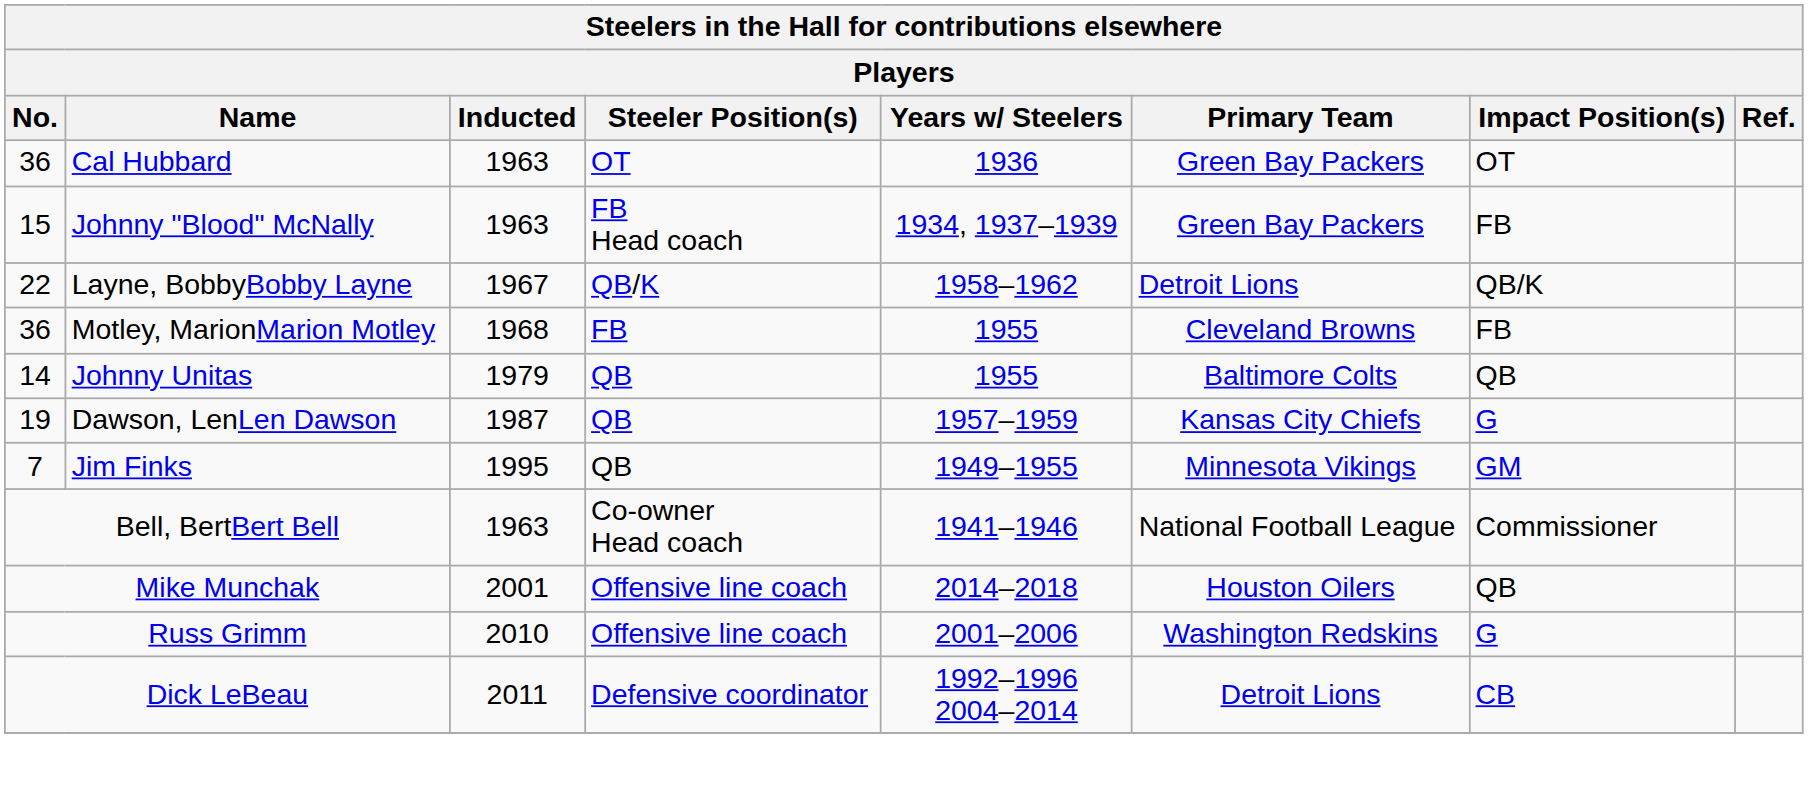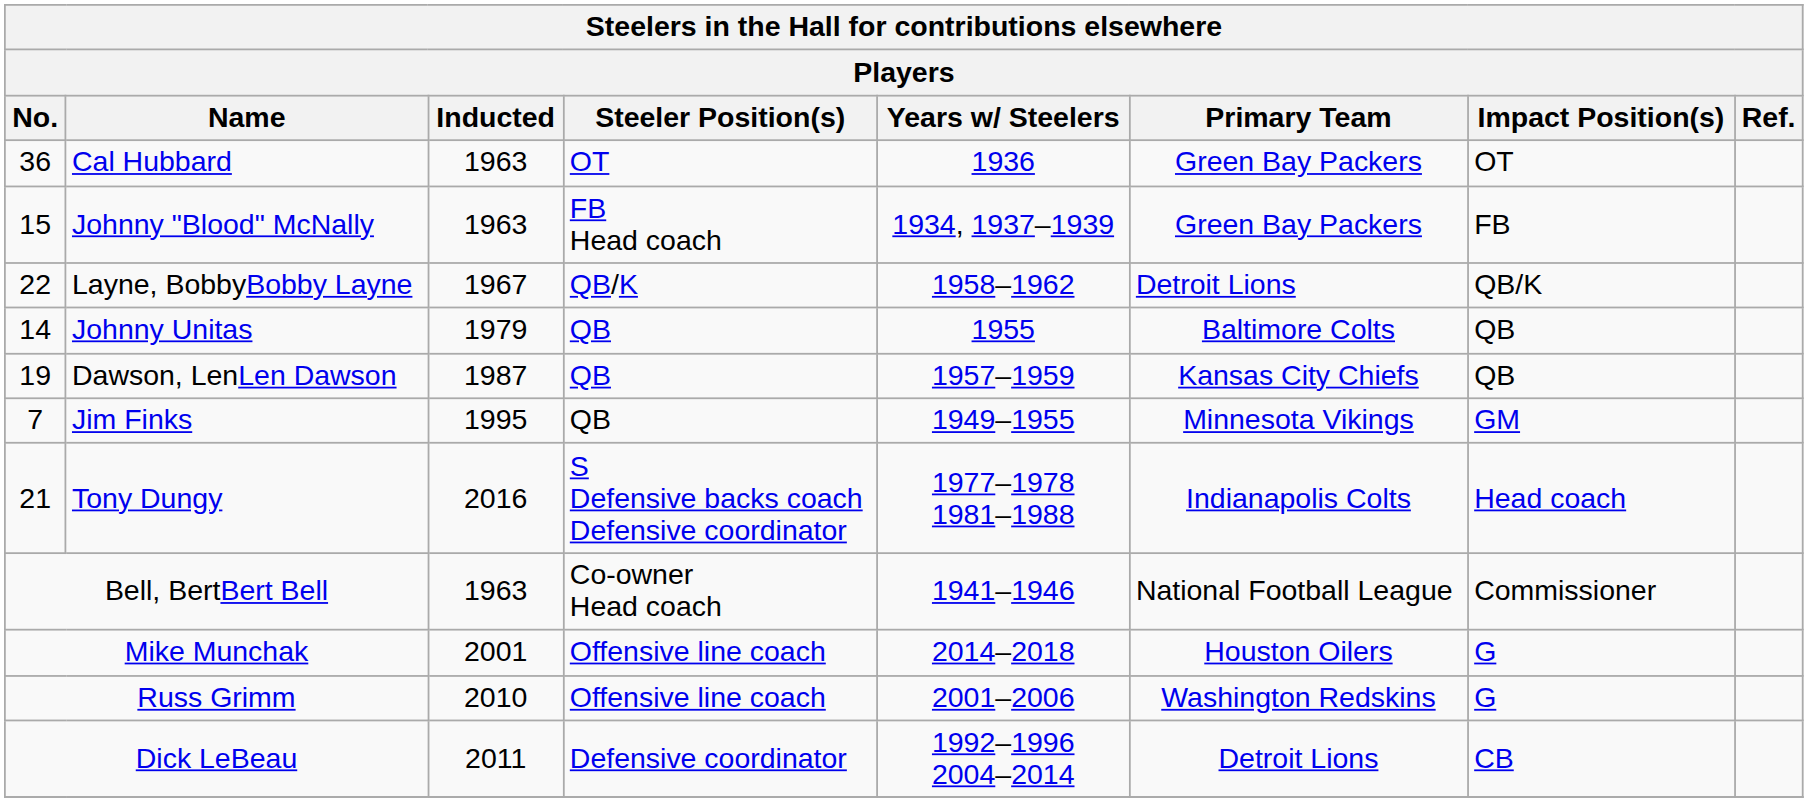- row: 36 | Motley, MarionMarion Motley | 1968 | FB | 1955 | Cleveland Browns | FB
Dawson, LenLen Dawson | Impact Position(s): G -> QB
+ row: 21 | Tony Dungy | 2016 | S Defensive backs coach Defensive coordinator | 1977–1978 1981–1988 | Indianapolis Colts | Head coach
Mike Munchak | Impact Position(s): QB -> G
